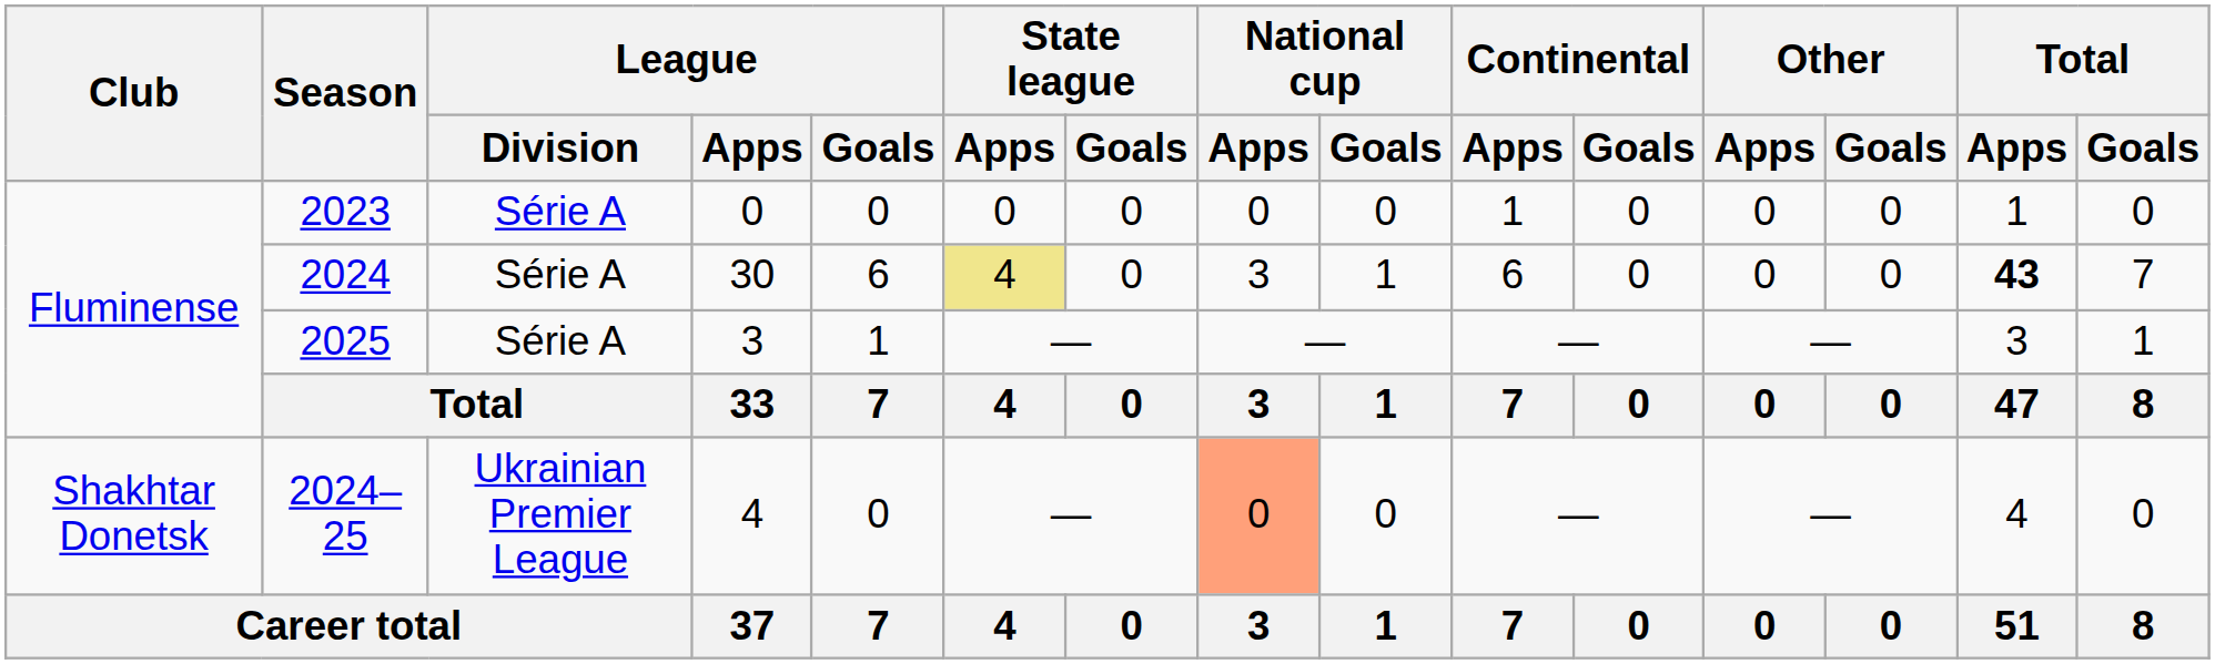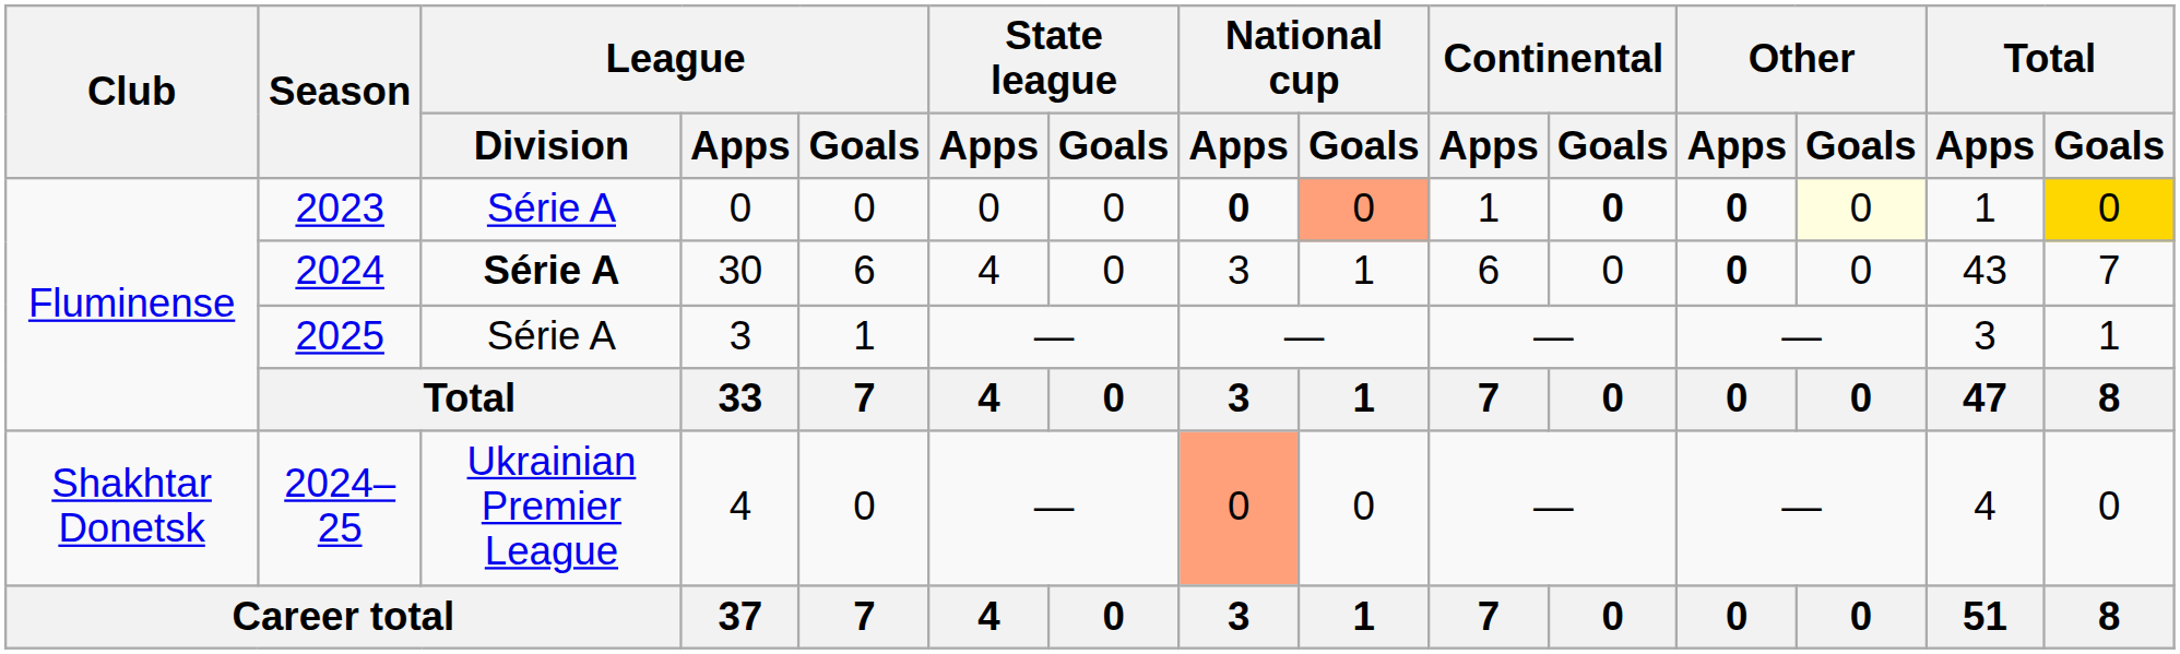2023 | National cup / Apps: normal -> bold
2023 | National cup / Goals: no background -> lightsalmon background
2023 | Continental / Goals: normal -> bold
2023 | Other / Apps: normal -> bold
2023 | Other / Goals: no background -> lightyellow background
2023 | Total / Goals: no background -> gold background
2024 | League / Division: normal -> bold
2024 | State league / Apps: khaki background -> no background
2024 | Other / Apps: normal -> bold
2024 | Total / Apps: bold -> normal
